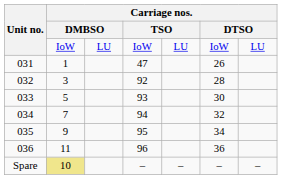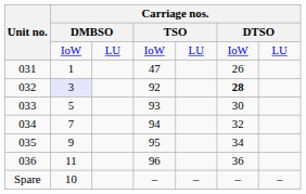032 | column 2: no background -> lavender background
032 | column 6: normal -> bold
Spare | column 2: khaki background -> no background
